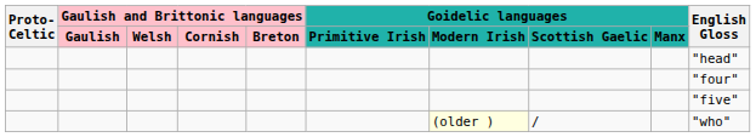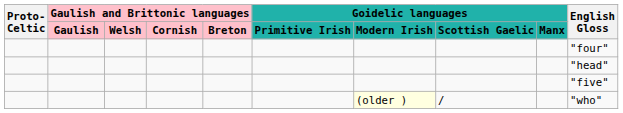row 3 | English Gloss: "head" -> "four"
row 4 | English Gloss: "four" -> "head"
